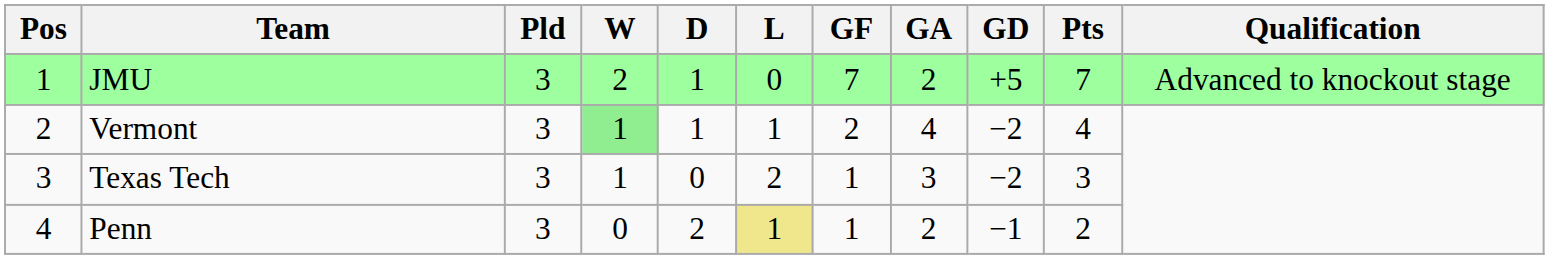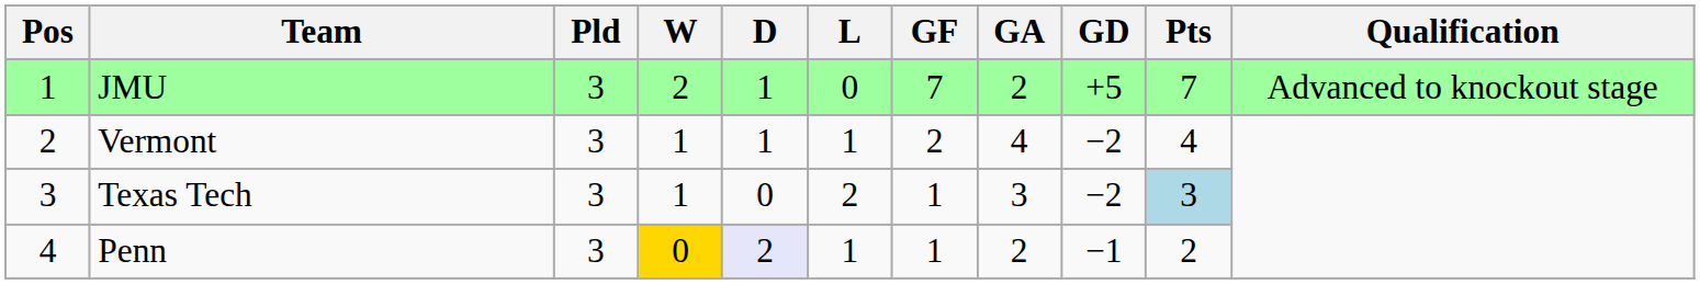Vermont | W: lightgreen background -> no background
Texas Tech | Pts: no background -> lightblue background
Penn | W: no background -> gold background
Penn | D: no background -> lavender background
Penn | L: khaki background -> no background
